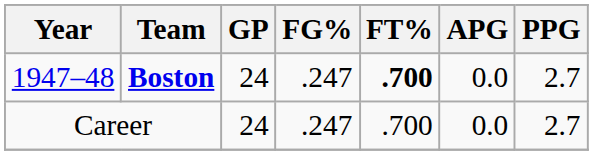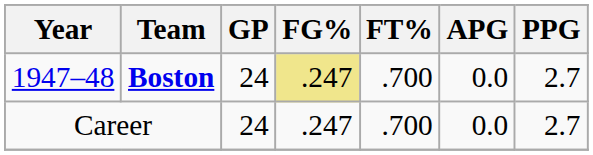1947–48 | FG%: no background -> khaki background
1947–48 | FT%: bold -> normal
